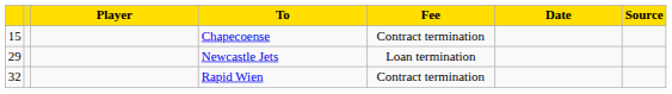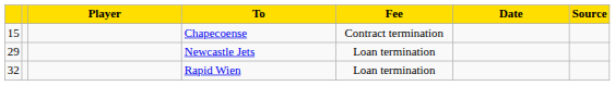Rapid Wien | Fee: Contract termination -> Loan termination
